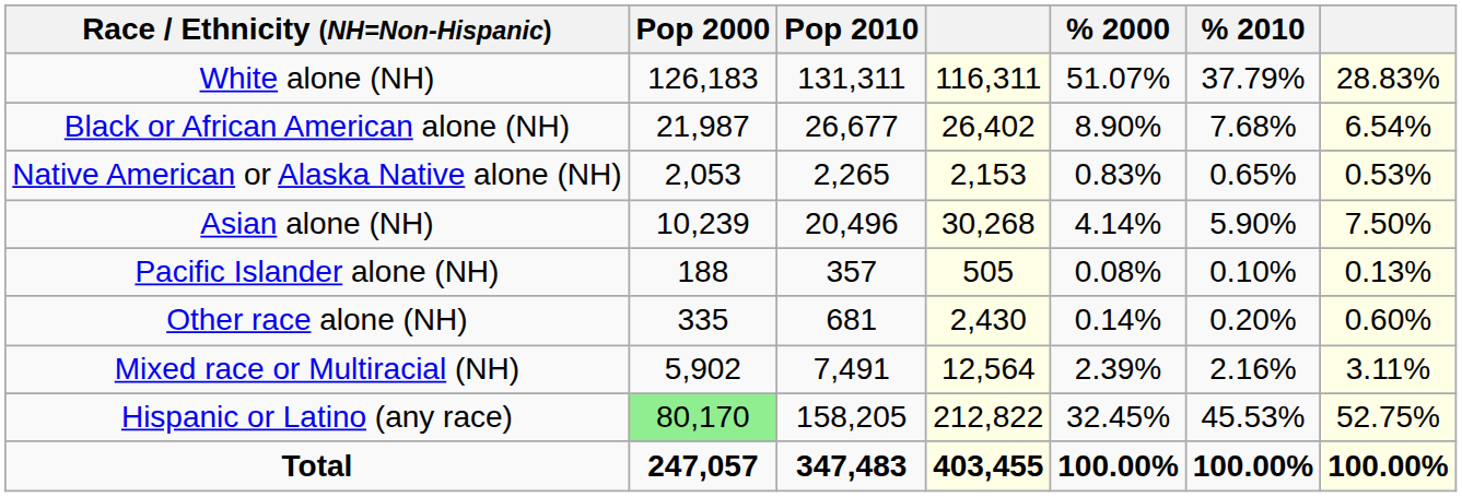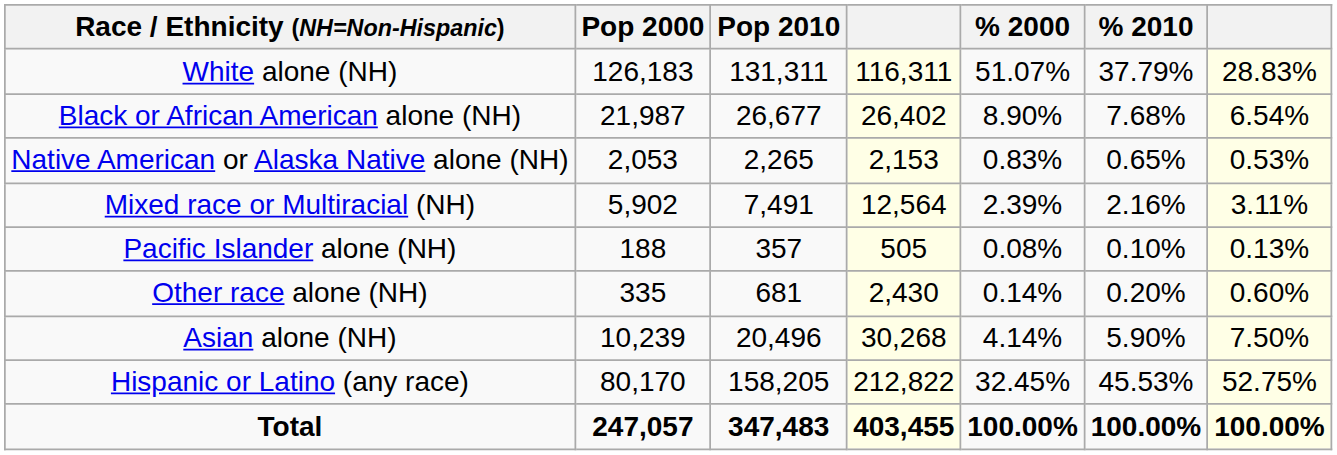rows swapped: Asian alone (NH) <-> Mixed race or Multiracial (NH)
Hispanic or Latino (any race) | Pop 2000: lightgreen background -> no background
